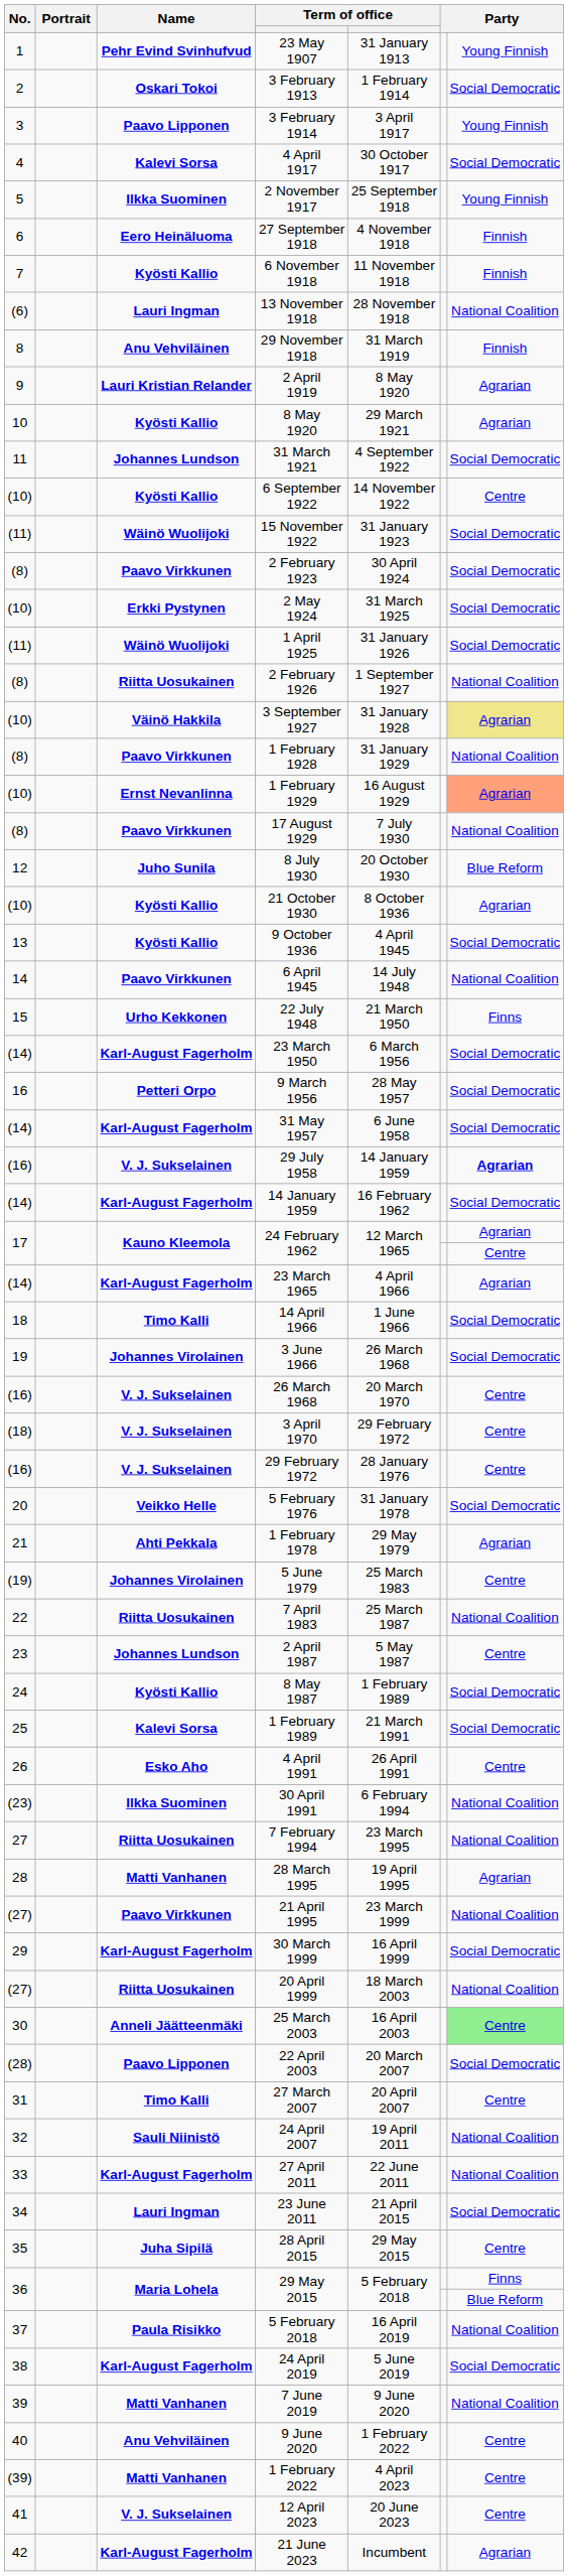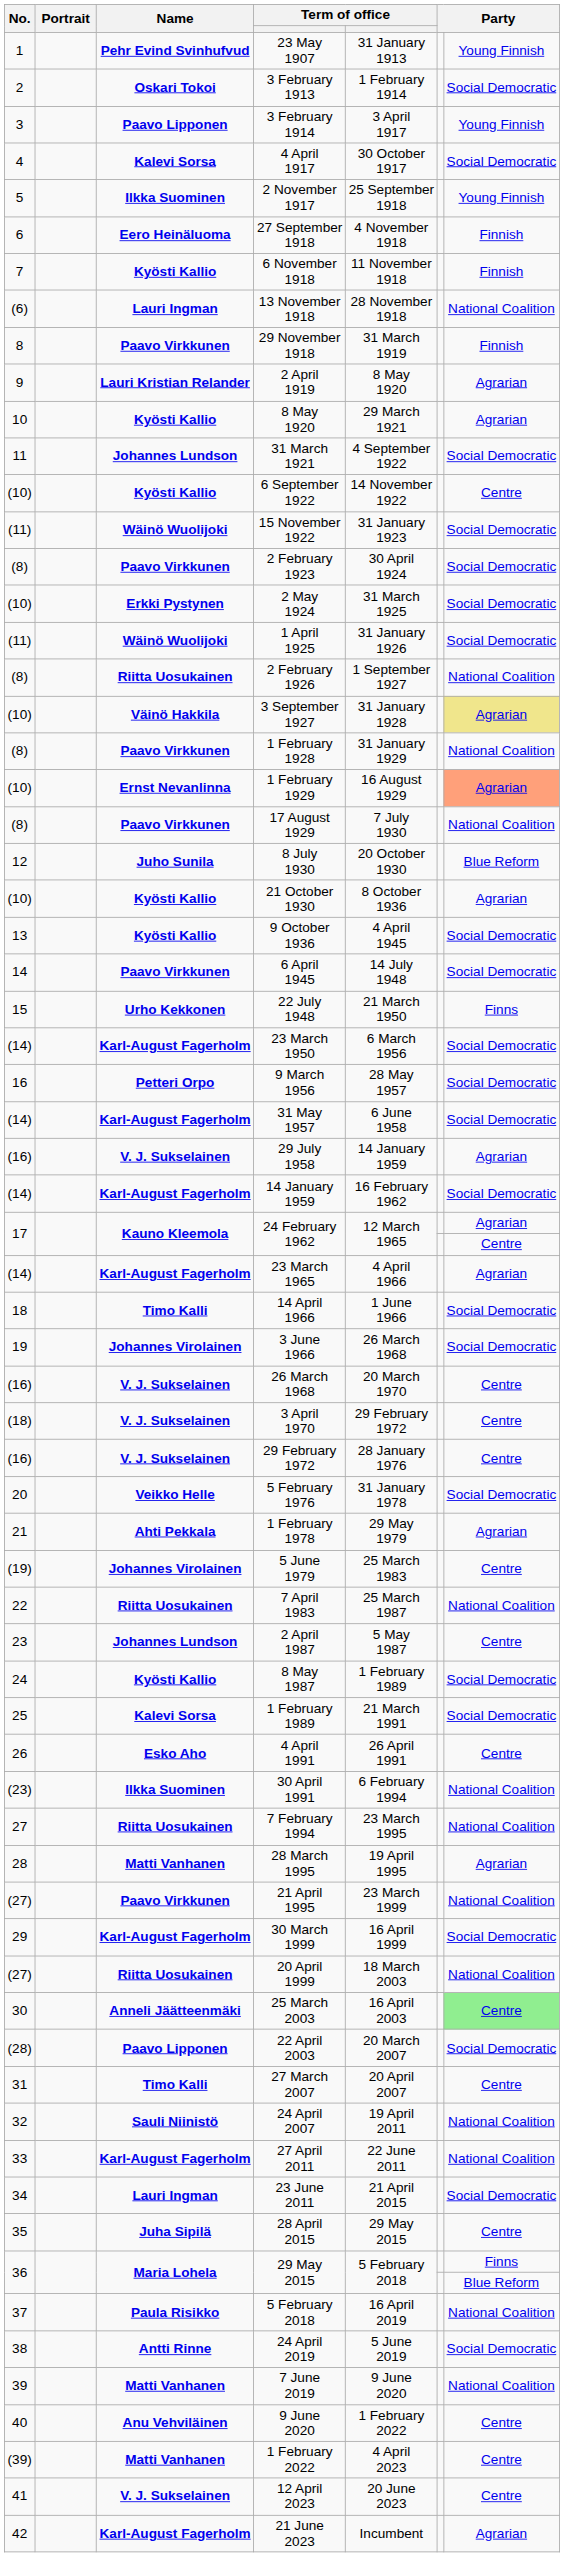29 November 1918 | Name: Anu Vehviläinen -> Paavo Virkkunen
6 April 1945 | column 7: National Coalition -> Social Democratic
29 July 1958 | column 7: bold -> normal
24 April 2019 | Name: Karl-August Fagerholm -> Antti Rinne
